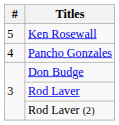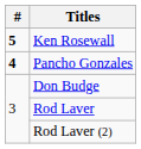Ken Rosewall | #: normal -> bold
Pancho Gonzales | #: normal -> bold
